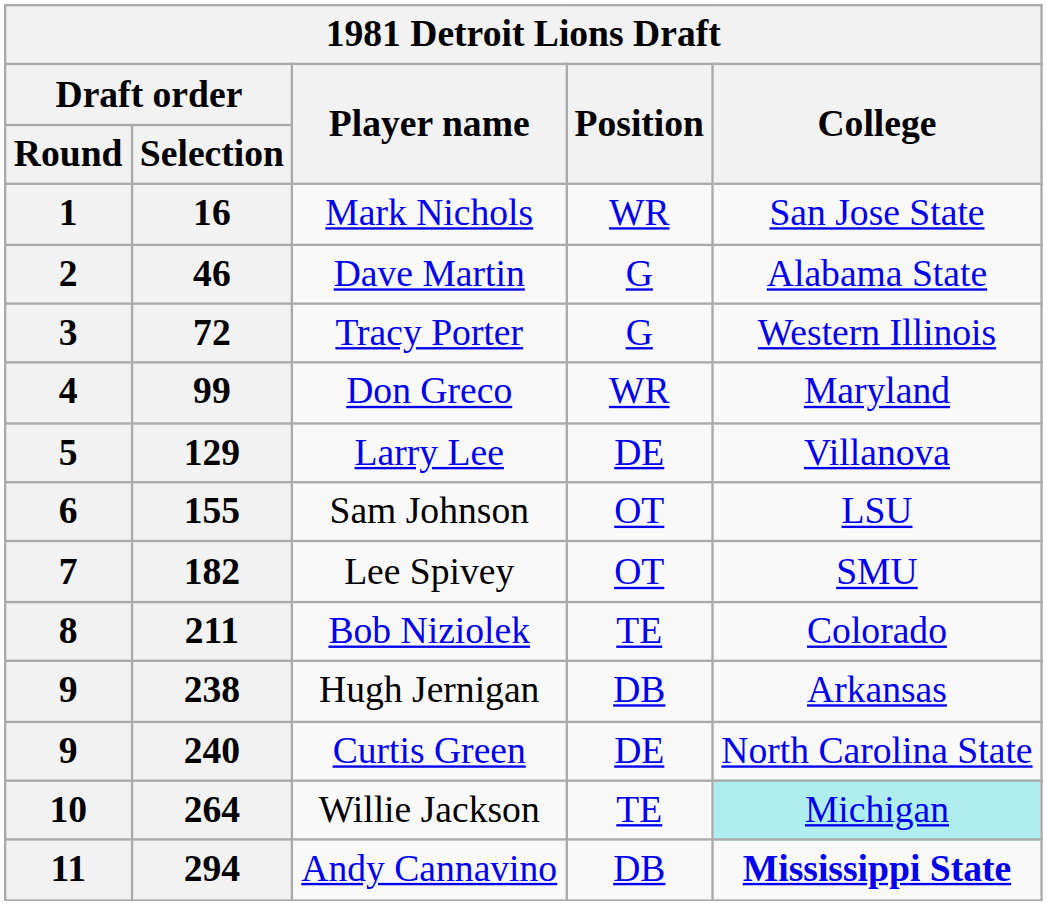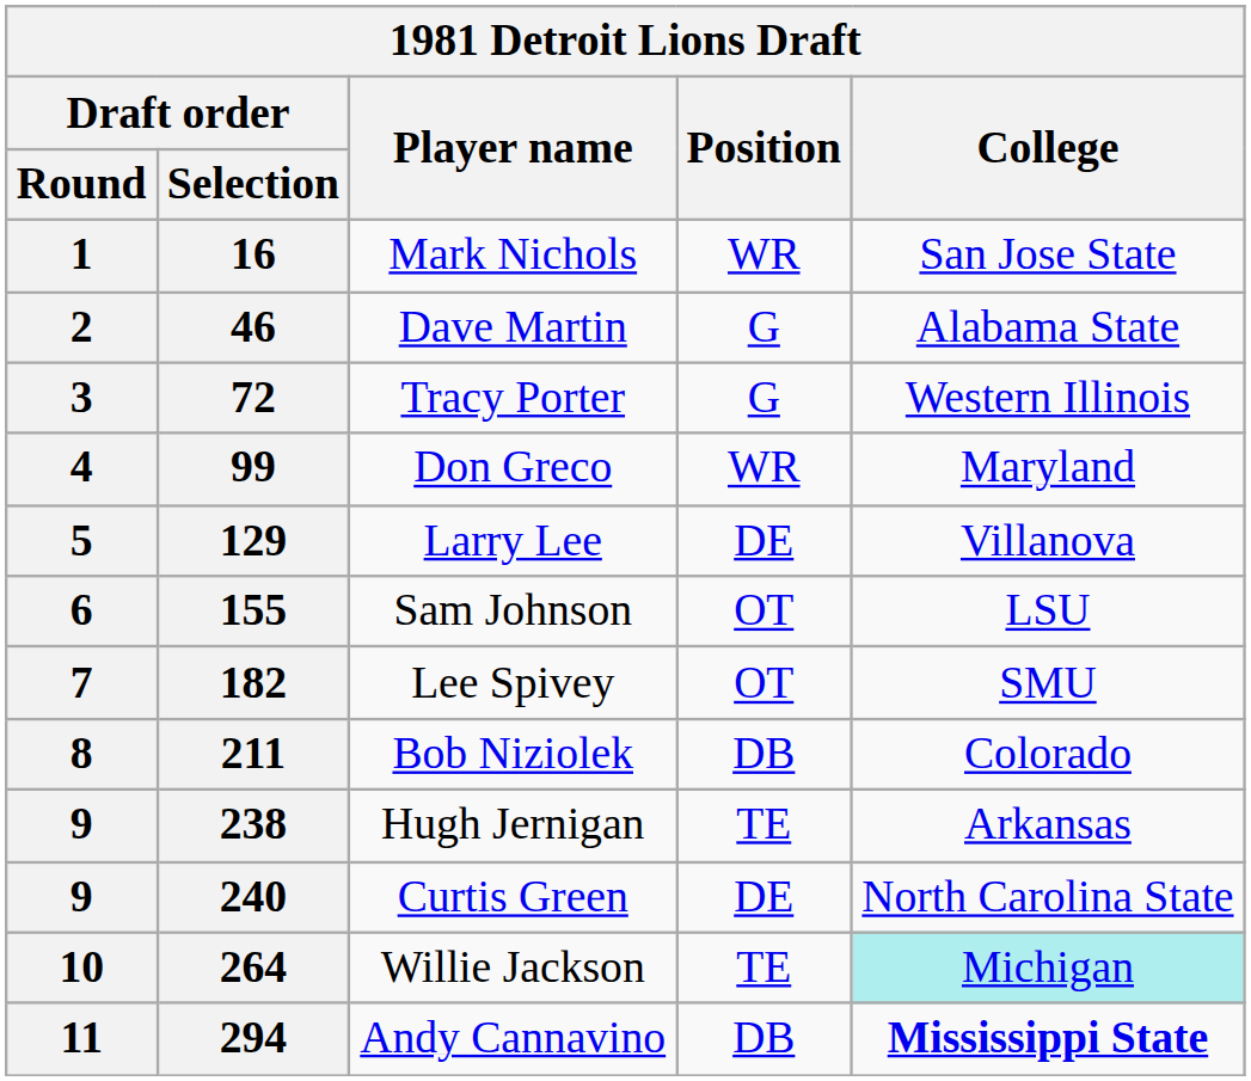211 | Position: TE -> DB
238 | Position: DB -> TE
